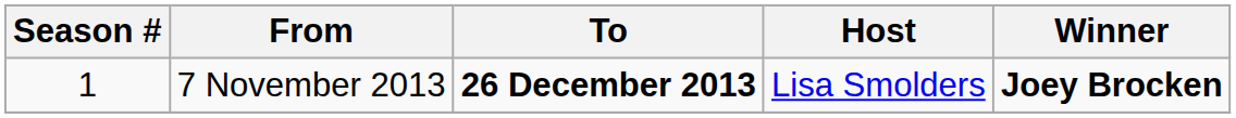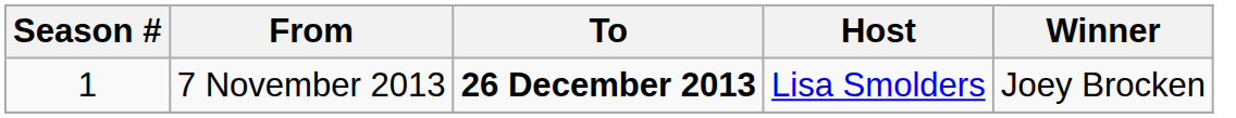7 November 2013 | Winner: bold -> normal
